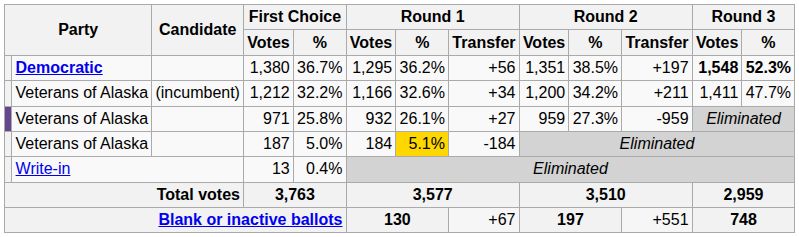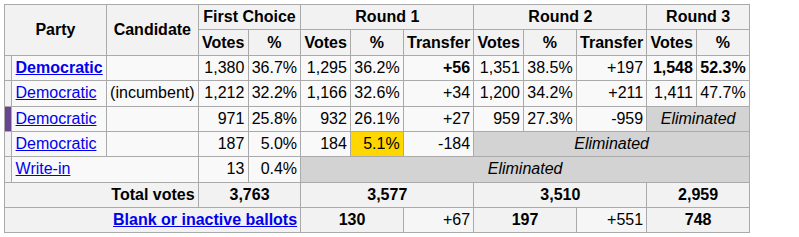1,380 | Round 1 / Transfer: normal -> bold
1,212 | column 2: Veterans of Alaska -> Democratic
971 | column 2: Veterans of Alaska -> Democratic
187 | column 2: Veterans of Alaska -> Democratic
